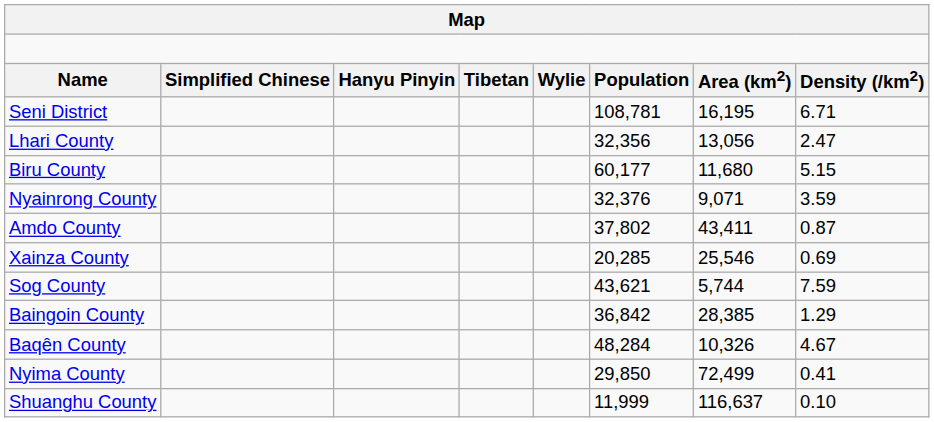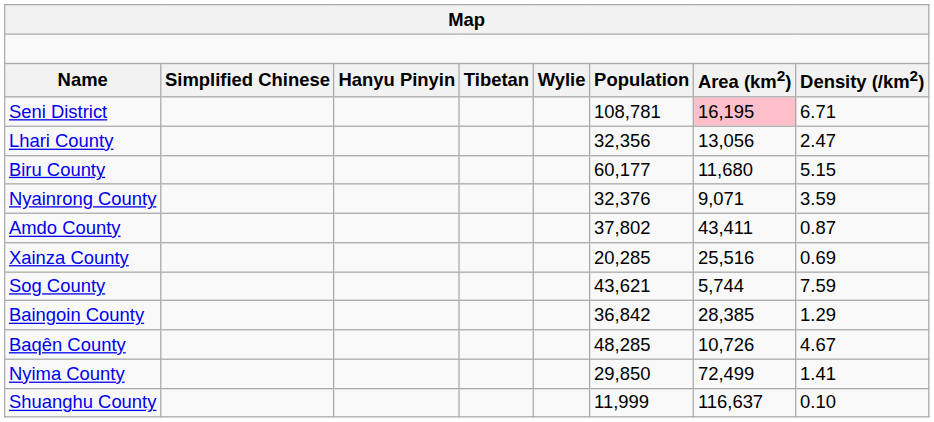Seni District | column 7: no background -> pink background
Xainza County | column 7: 25,546 -> 25,516
Baqên County | column 6: 48,284 -> 48,285
Baqên County | column 7: 10,326 -> 10,726
Nyima County | column 8: 0.41 -> 1.41
